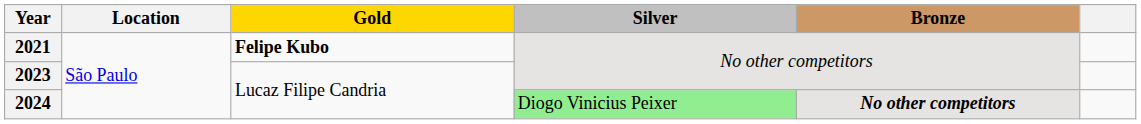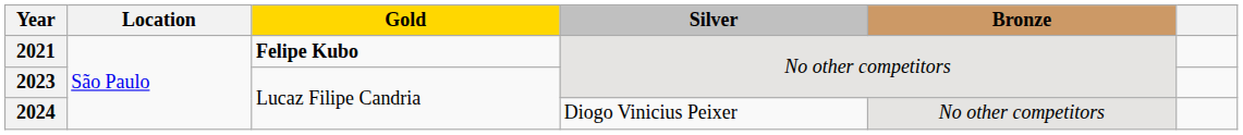2024 | Silver: lightgreen background -> no background
2024 | Bronze: bold -> normal
